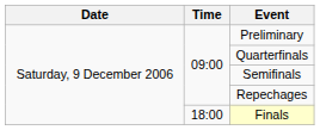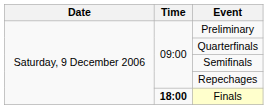Finals | Time: normal -> bold
